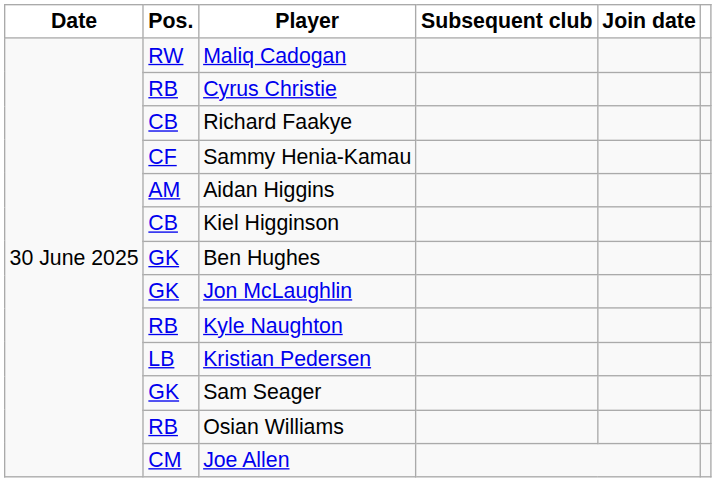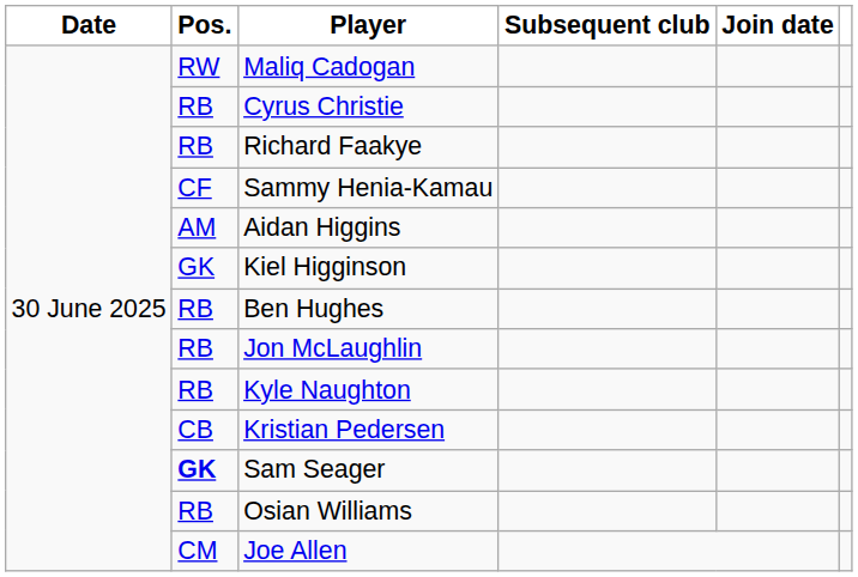Richard Faakye | Pos.: CB -> RB
Kiel Higginson | Pos.: CB -> GK
Ben Hughes | Pos.: GK -> RB
Jon McLaughlin | Pos.: GK -> RB
Kristian Pedersen | Pos.: LB -> CB
Sam Seager | Pos.: normal -> bold
